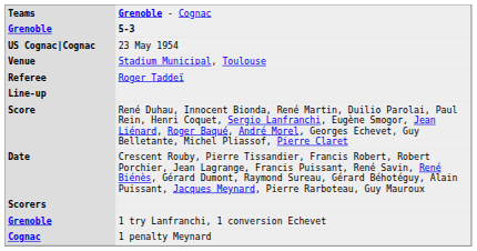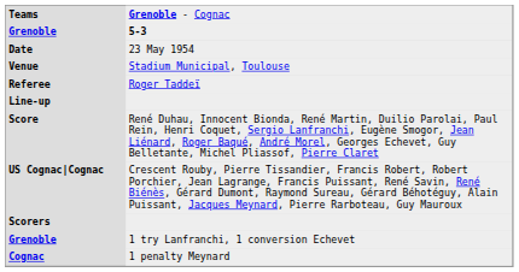row 3 | column 1: US Cognac|Cognac -> Date
row 8 | column 1: Date -> US Cognac|Cognac
